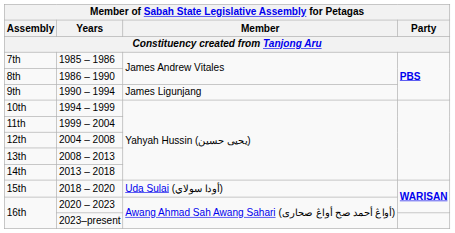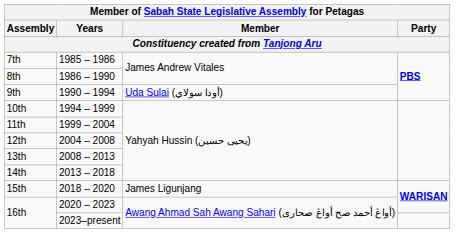9th | Member: James Ligunjang -> Uda Sulai (أودا سولاي)
15th | Member: Uda Sulai (أودا سولاي) -> James Ligunjang
